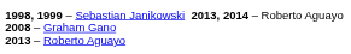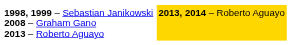row 1 | column 2: no background -> gold background
